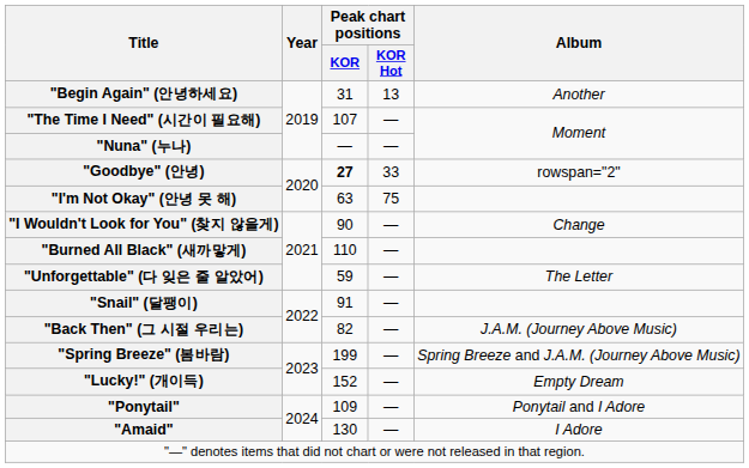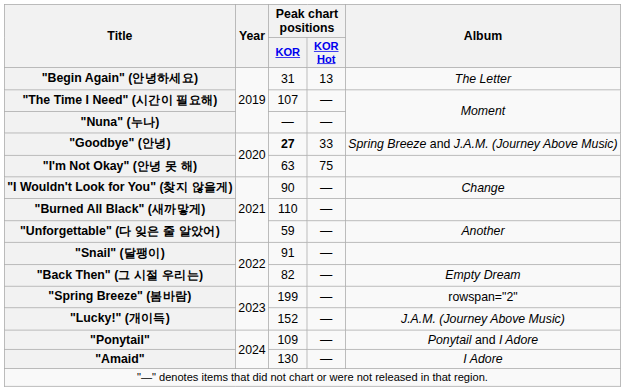"Begin Again" (안녕하세요) | Album: Another -> The Letter
"Goodbye" (안녕) | Album: rowspan="2" -> Spring Breeze and J.A.M. (Journey Above Music)
"Unforgettable" (다 잊은 줄 알았어) | Album: The Letter -> Another
"Back Then" (그 시절 우리는) | Album: J.A.M. (Journey Above Music) -> Empty Dream
"Spring Breeze" (봄바람) | Album: Spring Breeze and J.A.M. (Journey Above Music) -> rowspan="2"
"Lucky!" (개이득) | Album: Empty Dream -> J.A.M. (Journey Above Music)
